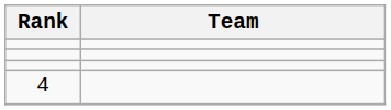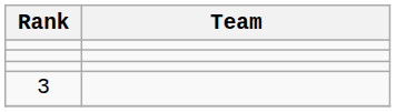row 5 | Rank: 4 -> 3
